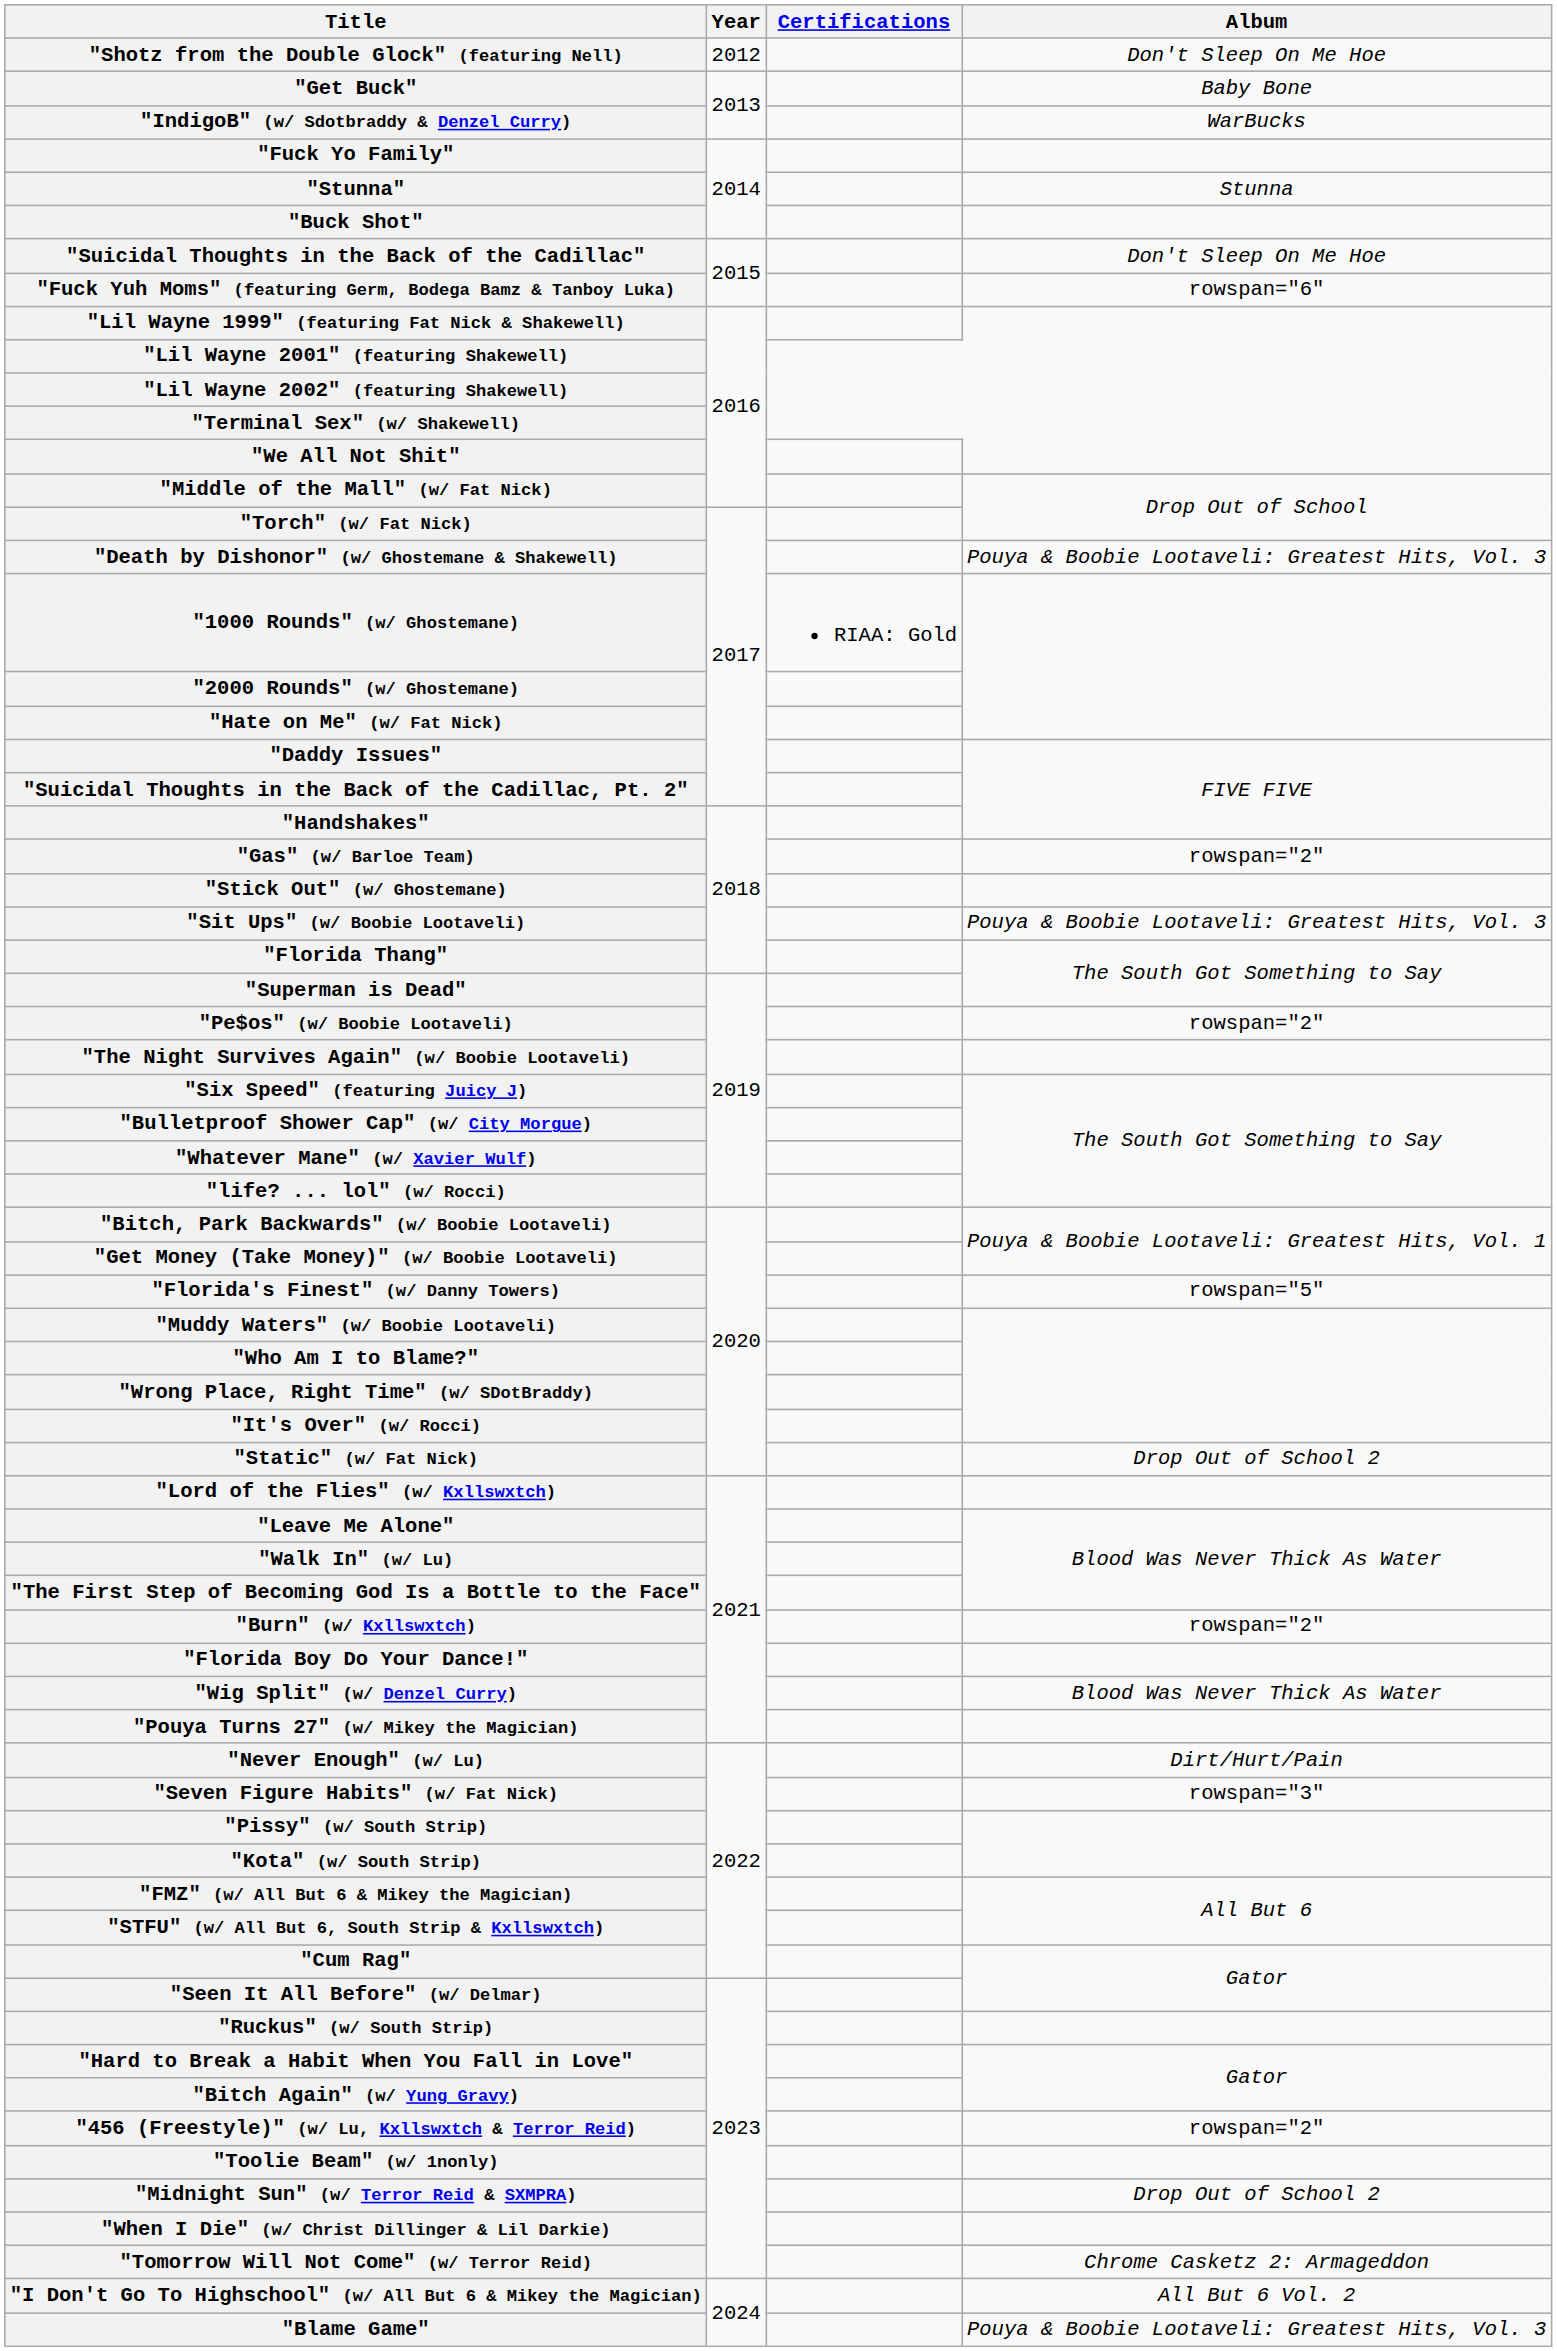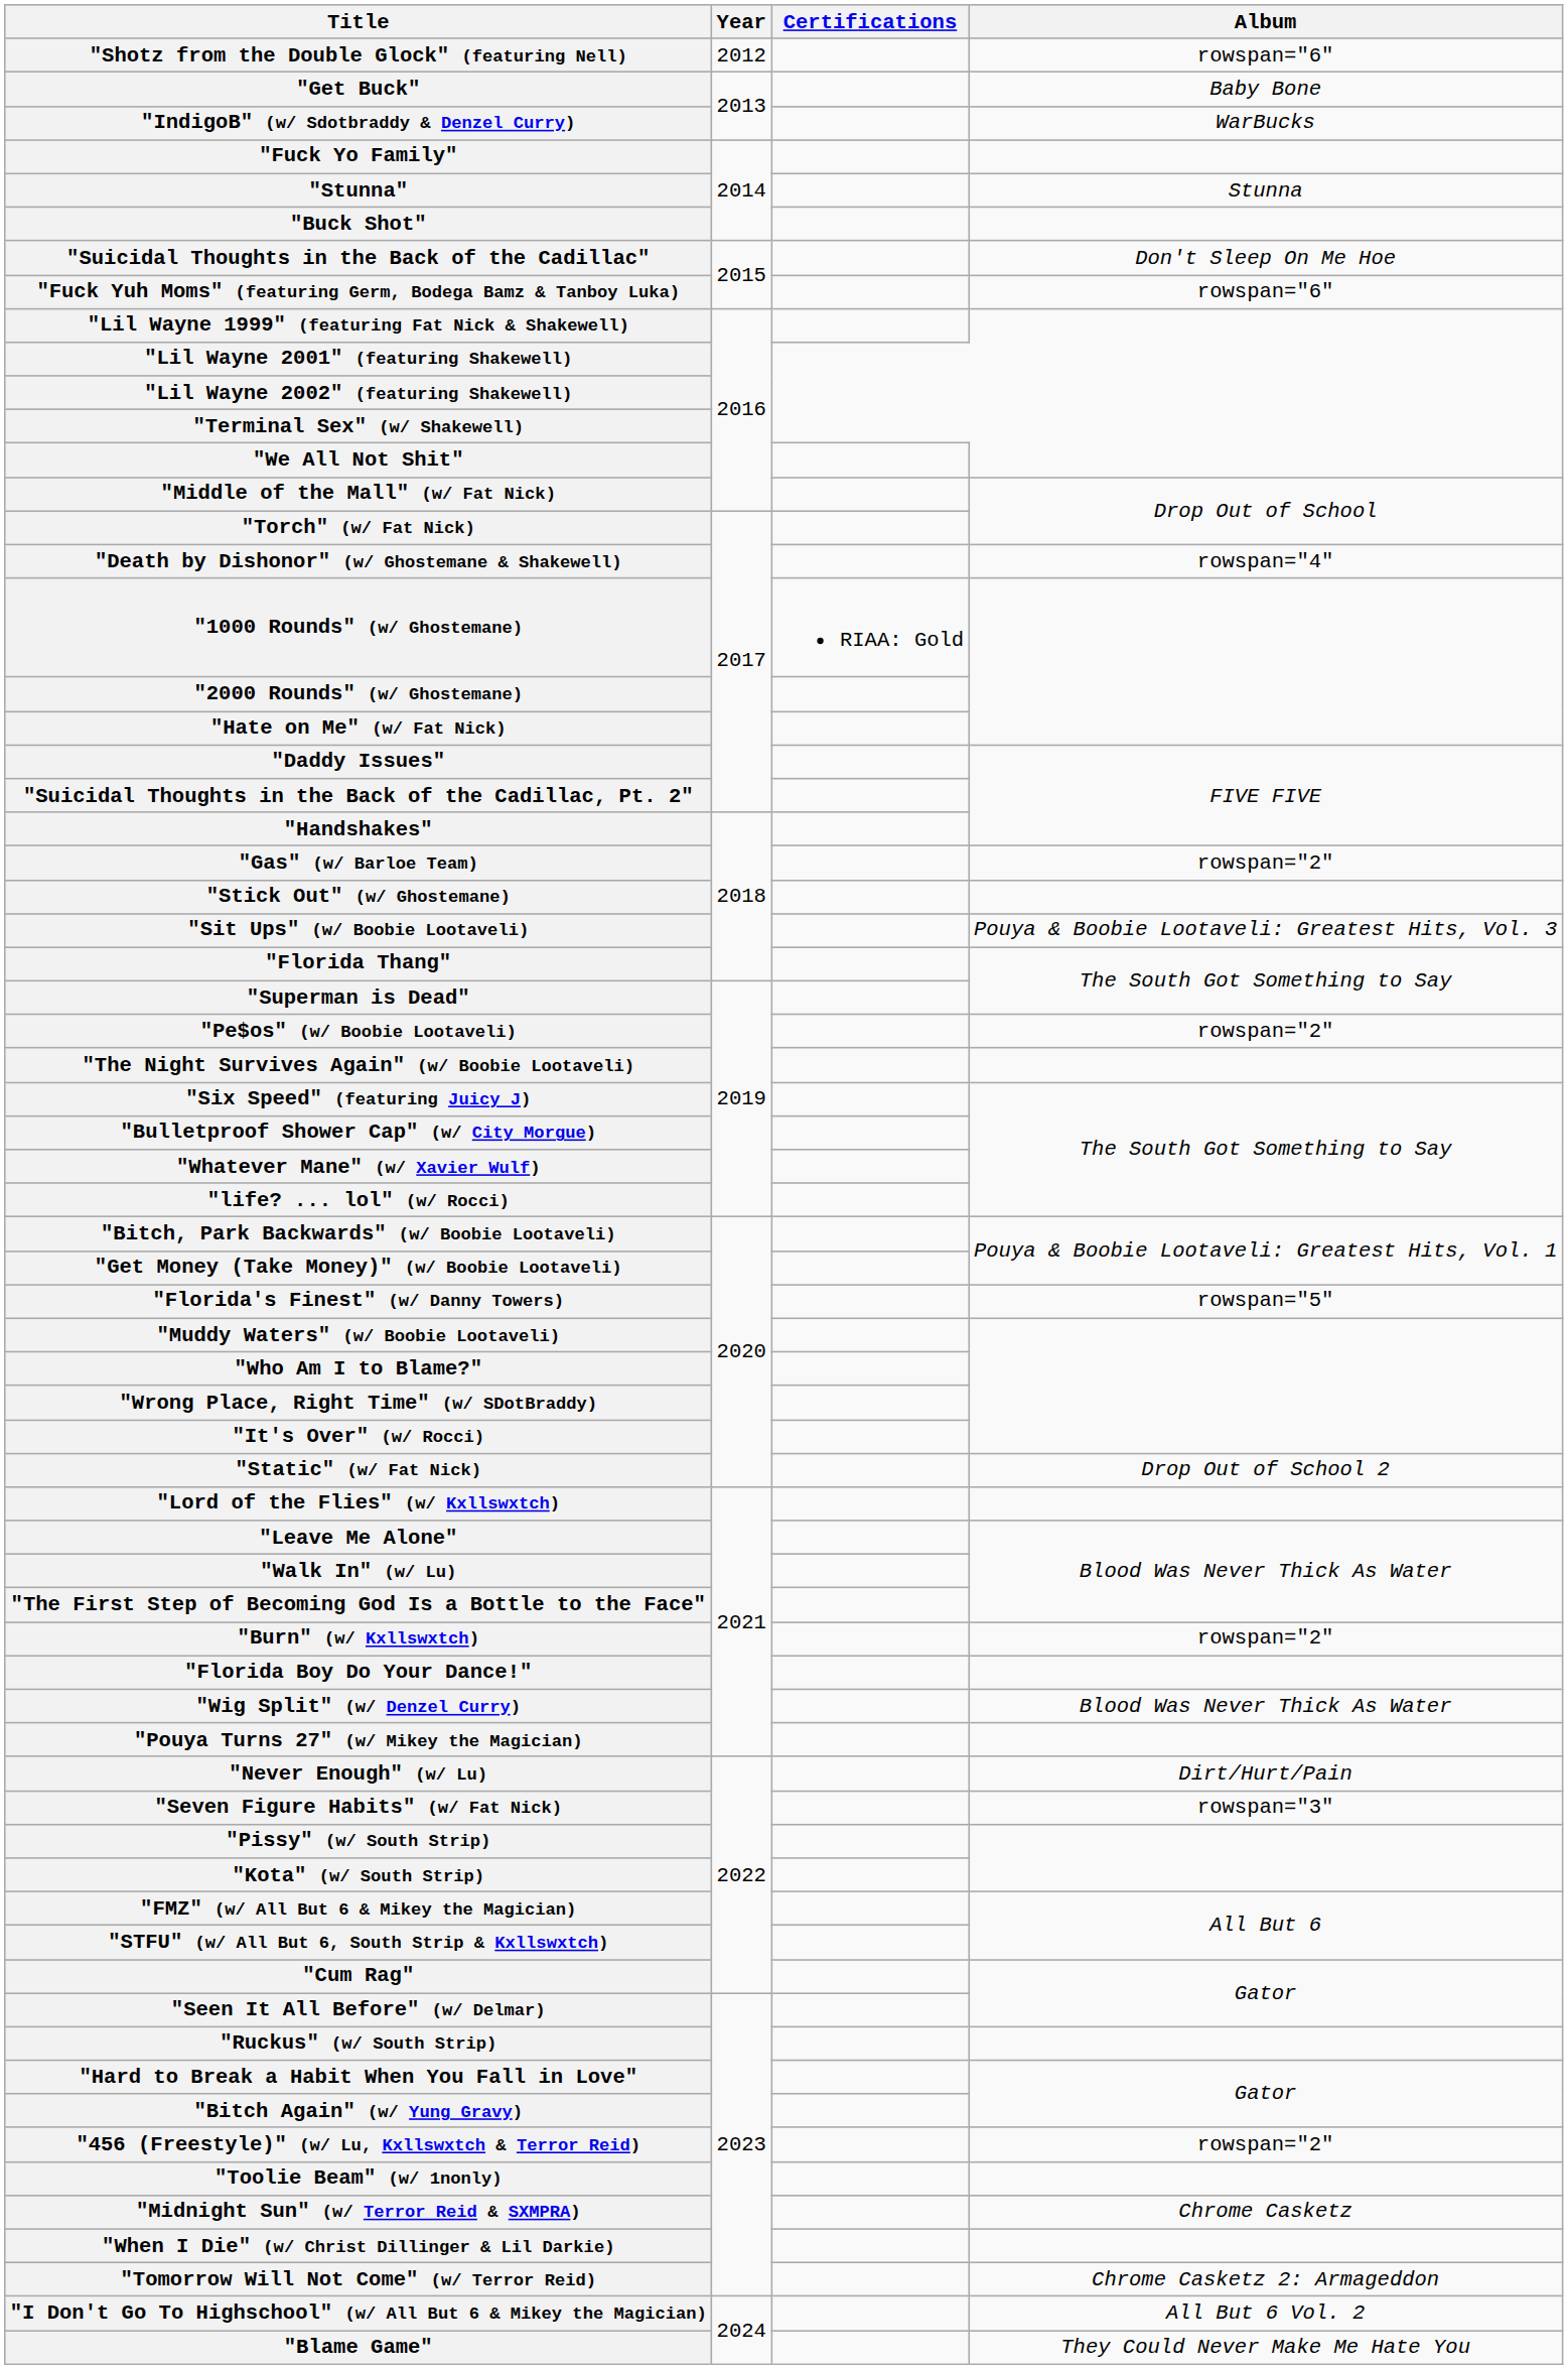"Shotz from the Double Glock" (featuring Nell) | Album: Don't Sleep On Me Hoe -> rowspan="6"
"Death by Dishonor" (w/ Ghostemane & Shakewell) | Album: Pouya & Boobie Lootaveli: Greatest Hits, Vol. 3 -> rowspan="4"
"Midnight Sun" (w/ Terror Reid & SXMPRA) | Album: Drop Out of School 2 -> Chrome Casketz
"Blame Game" | Album: Pouya & Boobie Lootaveli: Greatest Hits, Vol. 3 -> They Could Never Make Me Hate You
